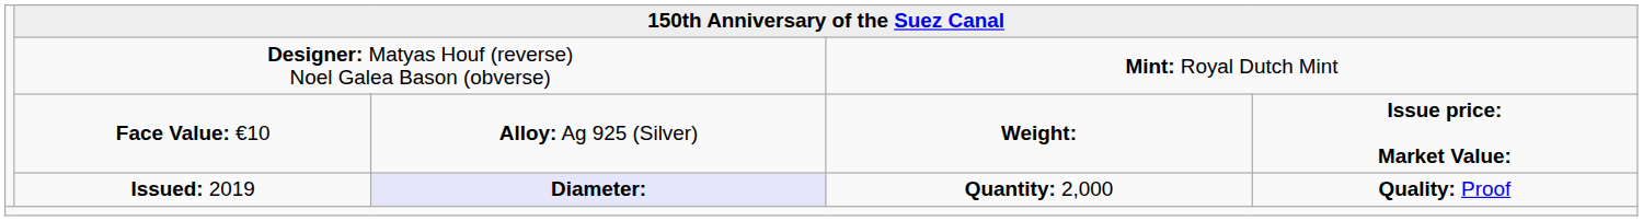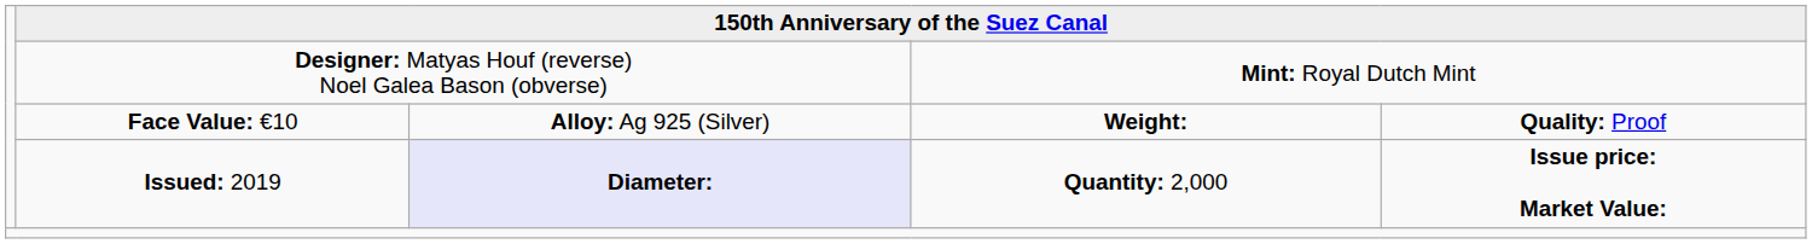Face Value: €10 | column 5: Issue price: Market Value: -> Quality: Proof
Issued: 2019 | column 5: Quality: Proof -> Issue price: Market Value:
